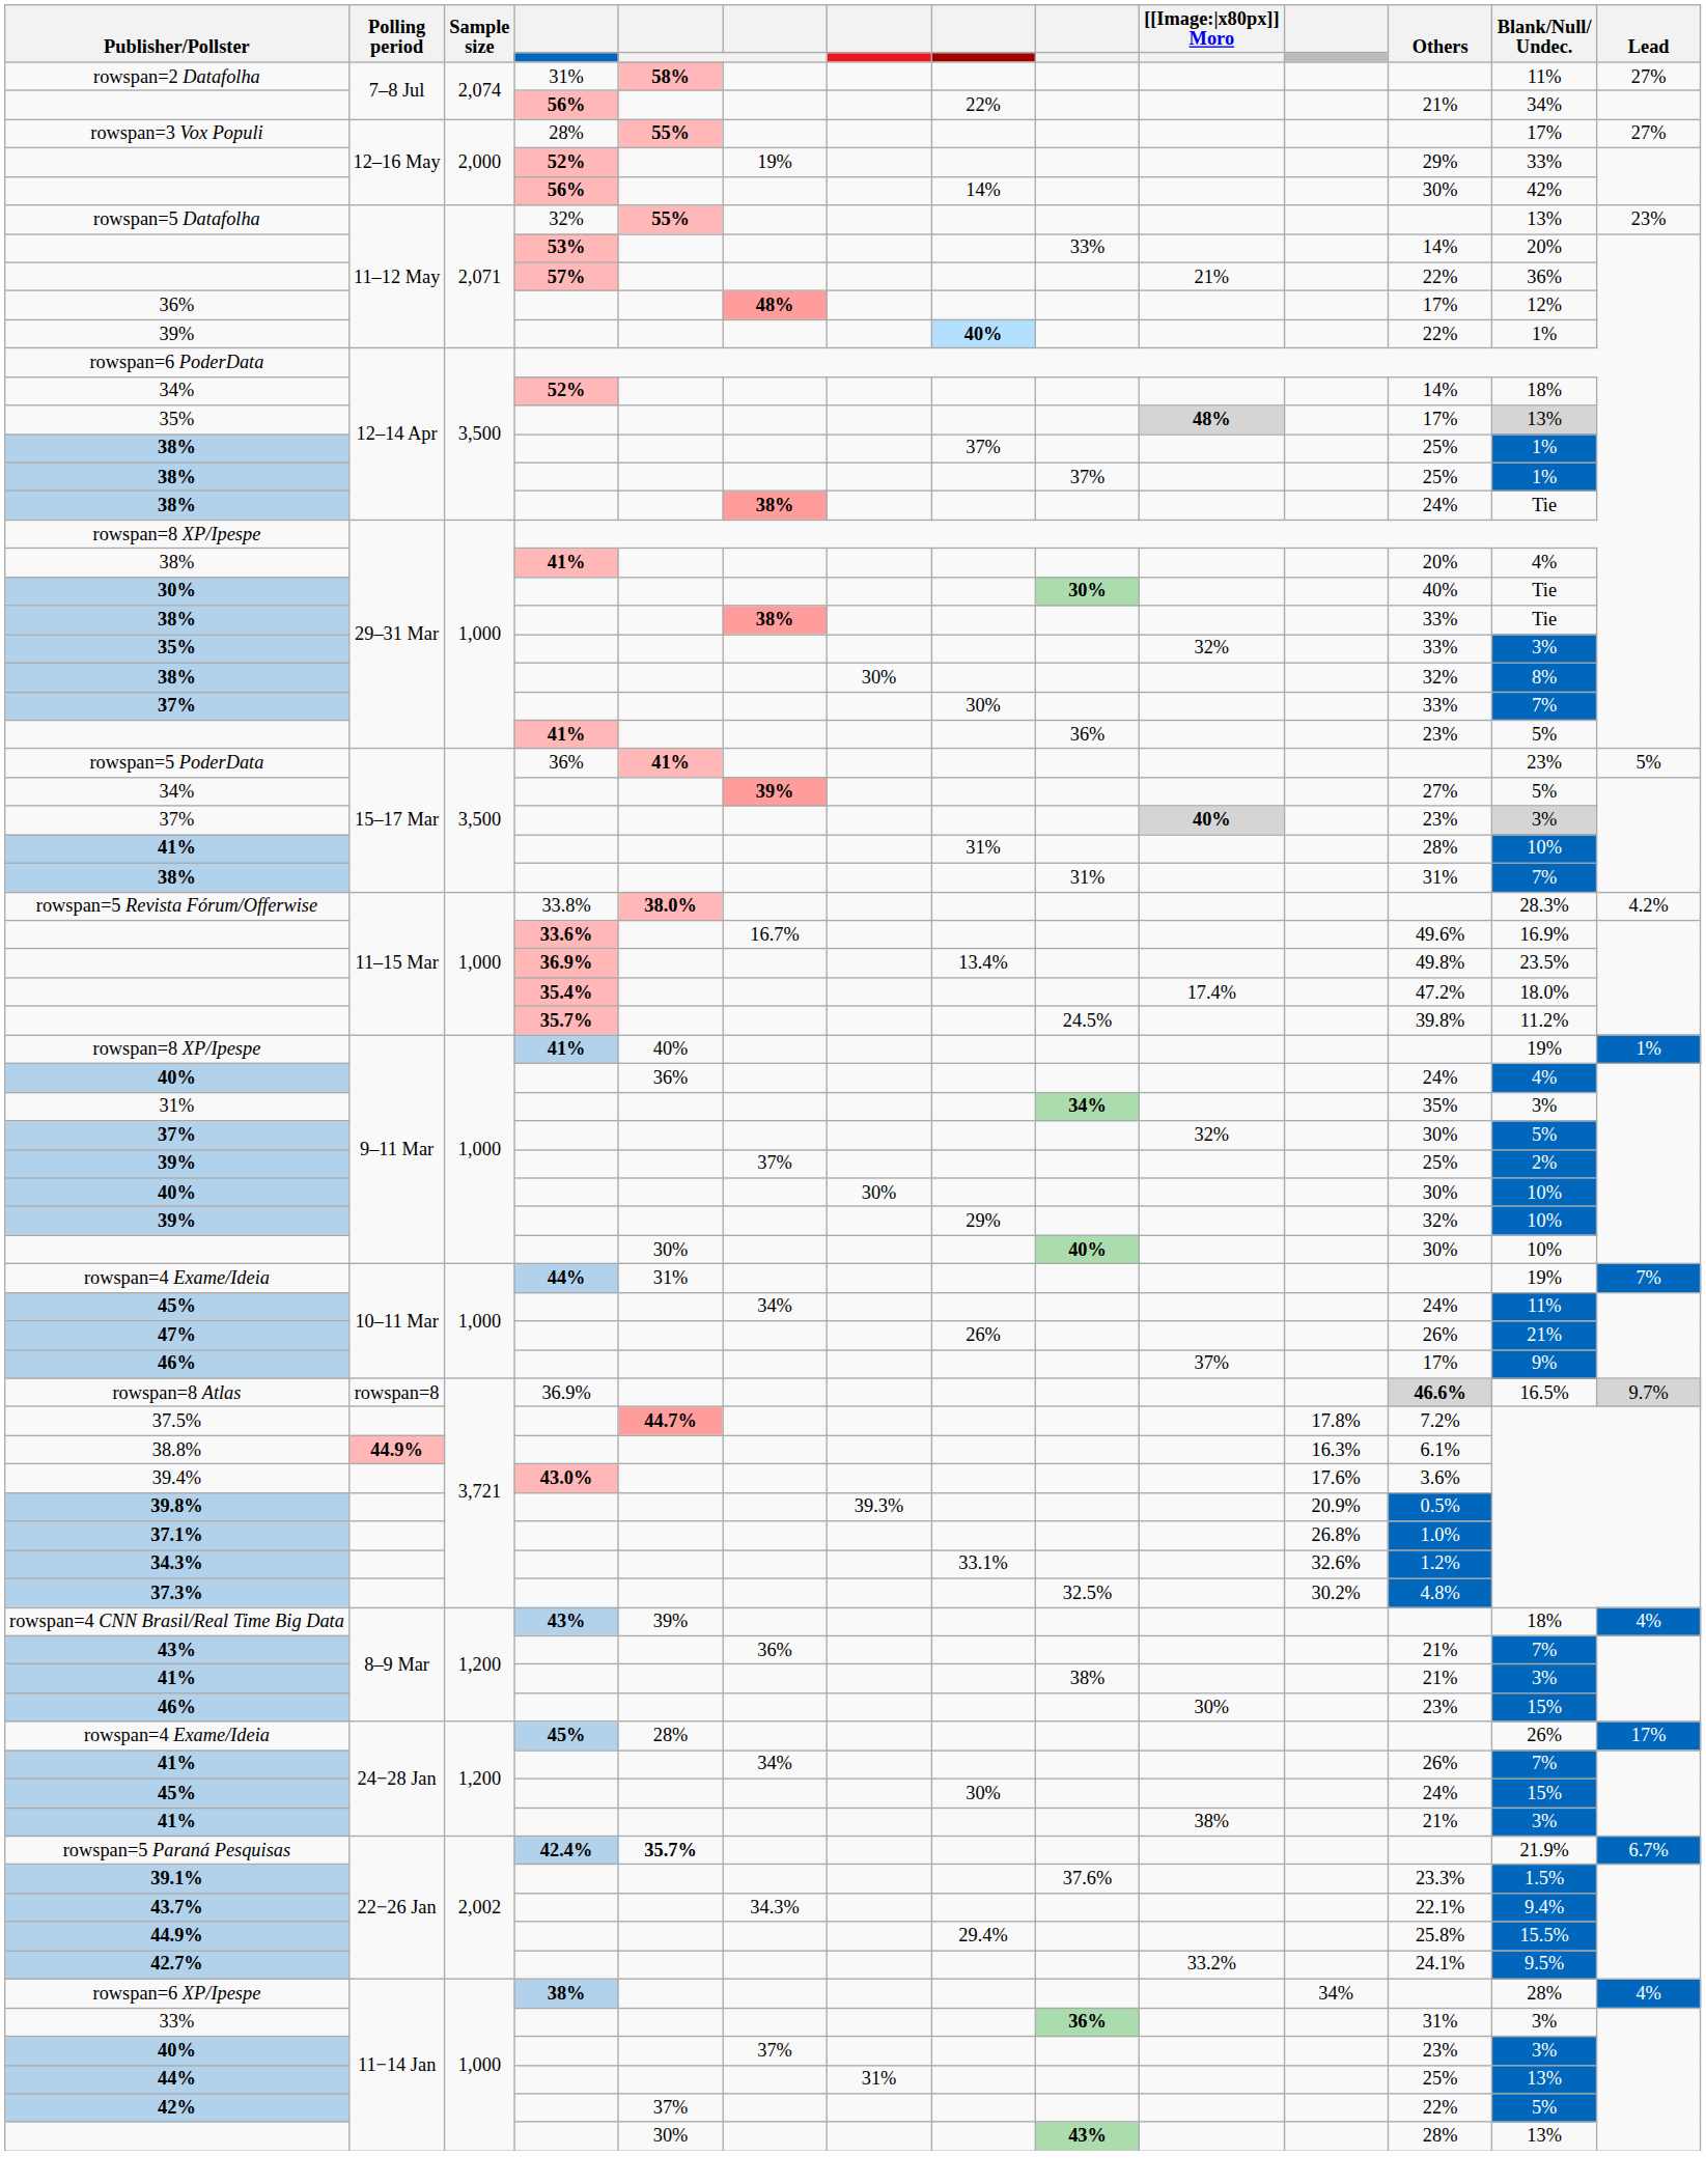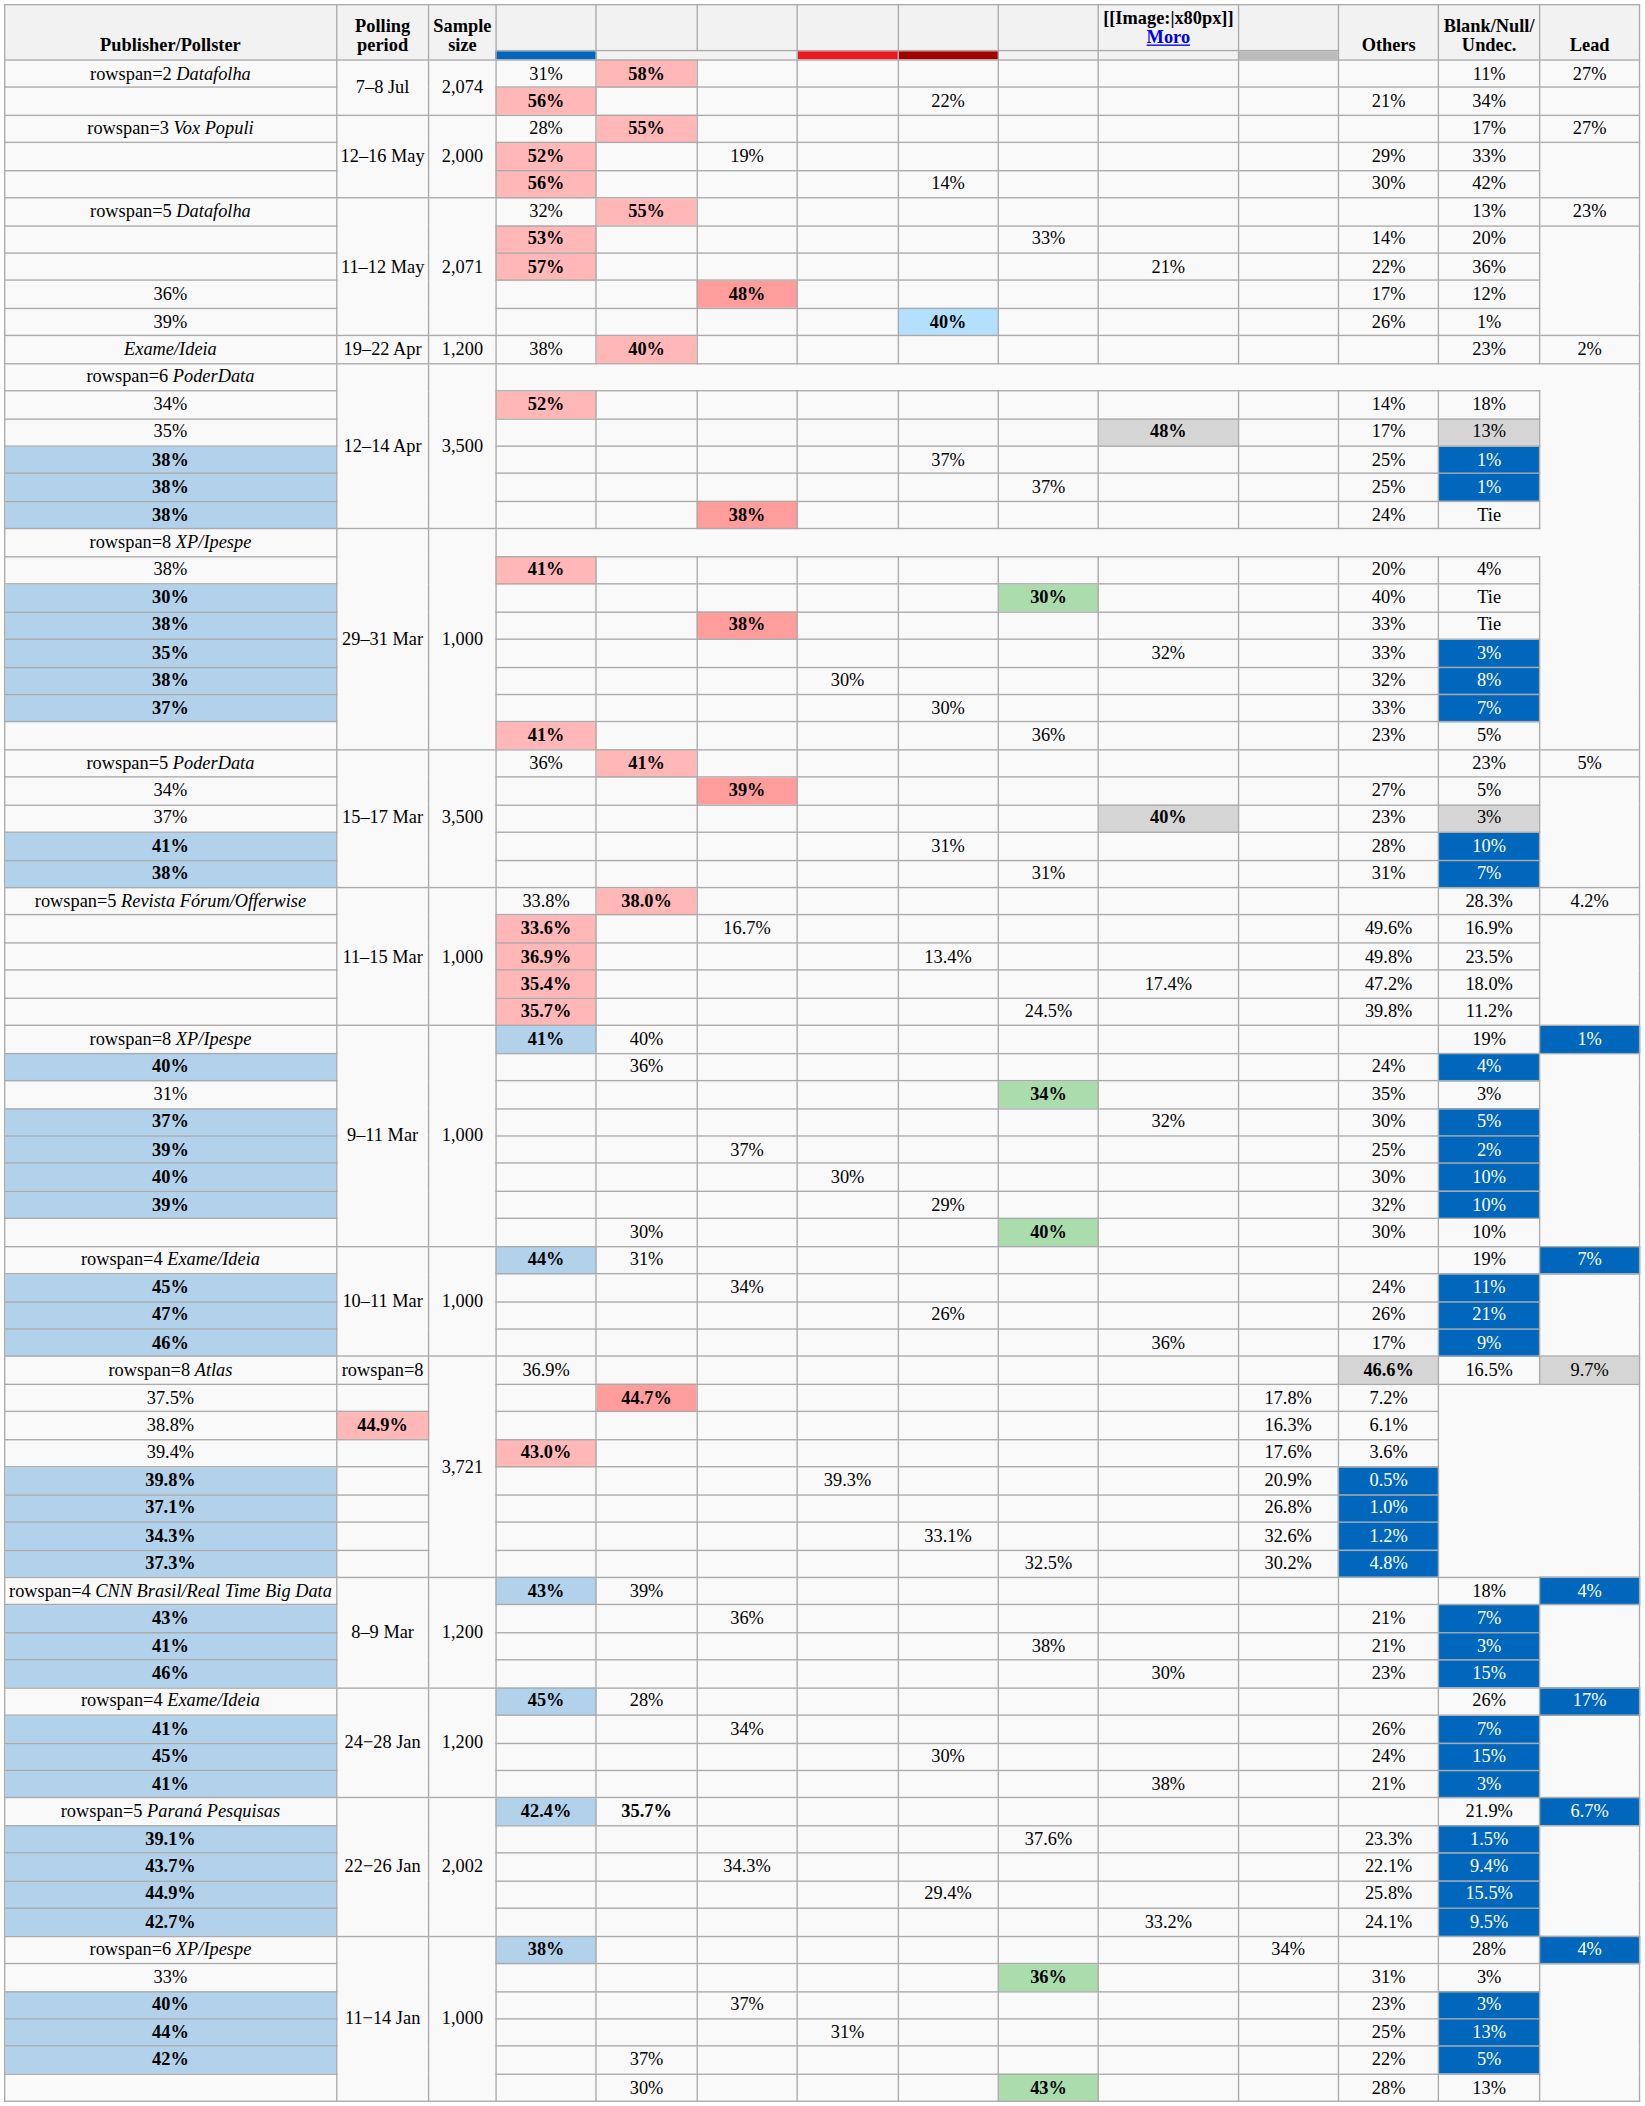39% / 11–12 May | Others: 22% -> 26%
+ row: Exame/Ideia | 19–22 Apr | 1,200 | 38% | 40% | 23% | 2%
46% / 10–11 Mar | [[Image:|x80px]] Moro: 37% -> 36%
